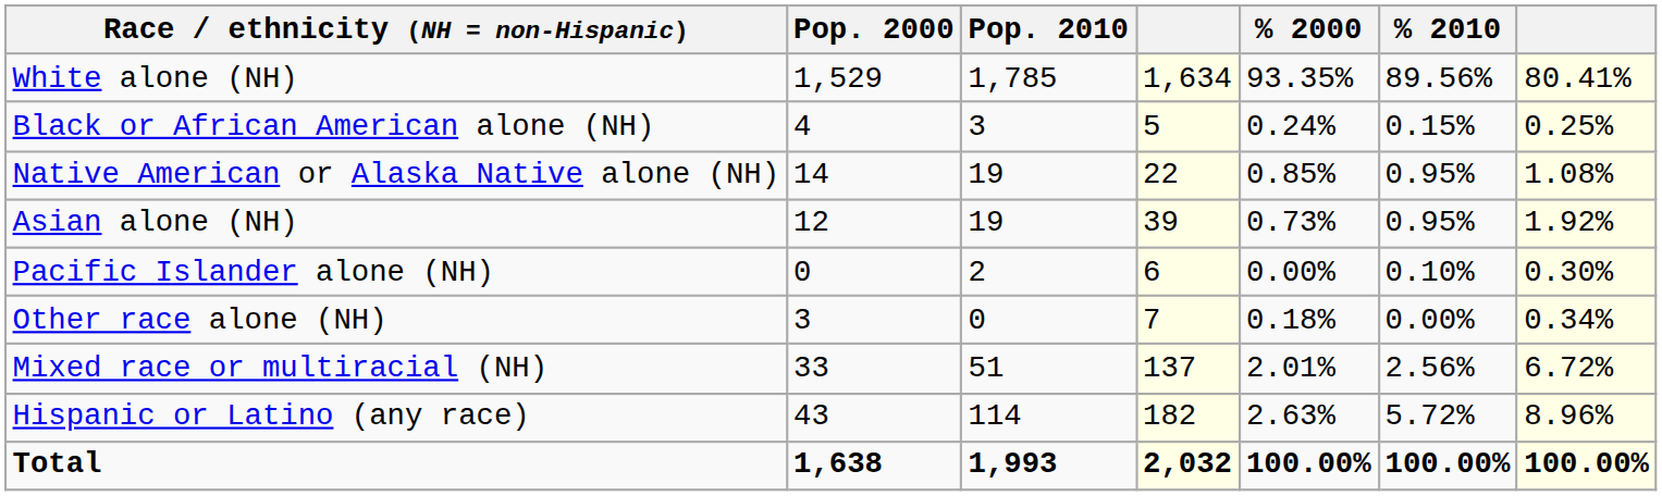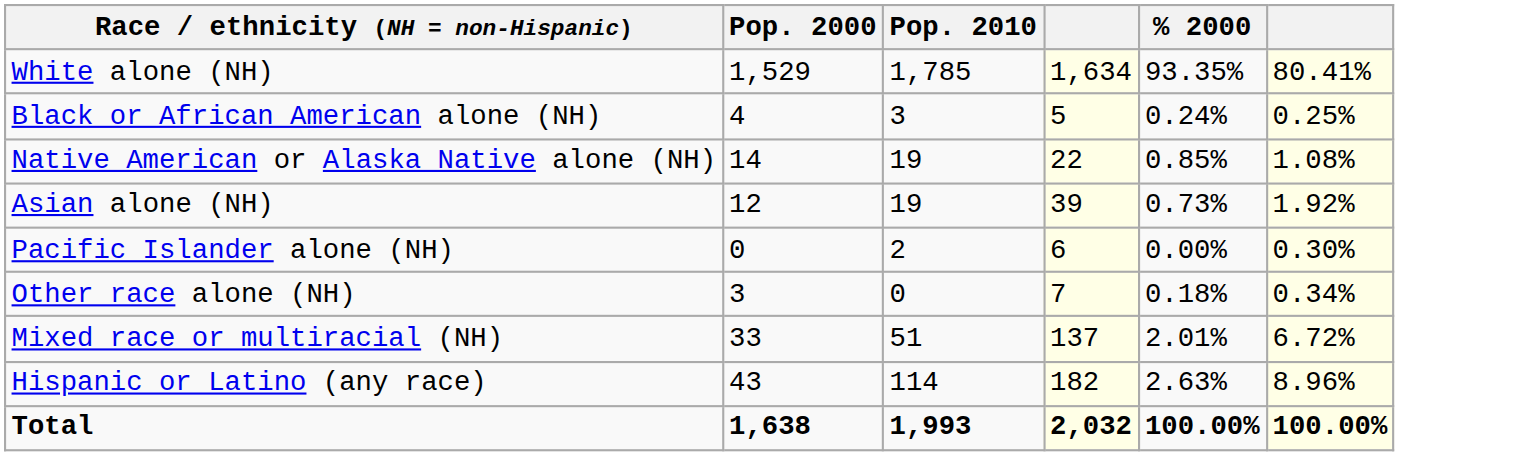- column: % 2010 | 89.56% | 0.15% | 0.95% | 0.95% | 0.10% | 0.00% | 2.56% | 5.72% | 100.00%
